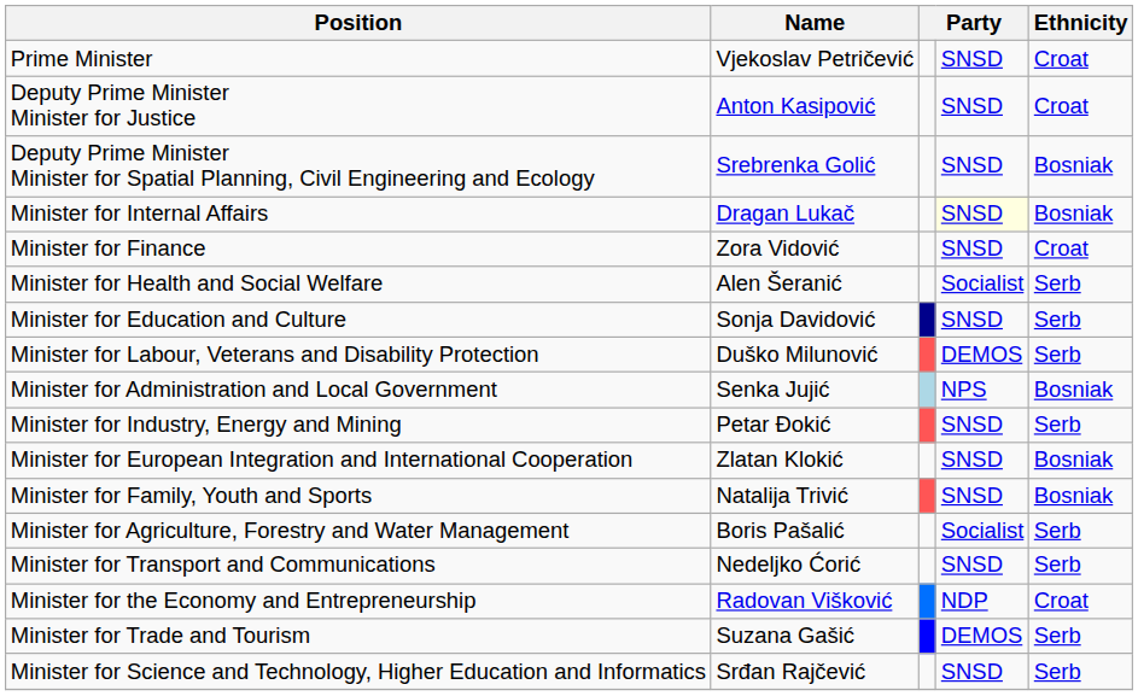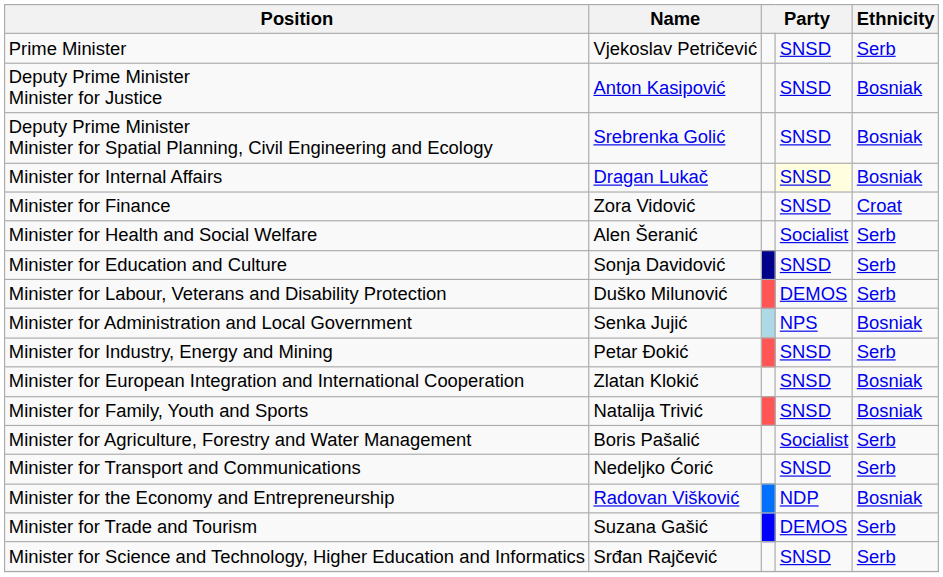Prime Minister | Ethnicity: Croat -> Serb
Deputy Prime Minister Minister for Justice | Ethnicity: Croat -> Bosniak
Minister for the Economy and Entrepreneurship | Ethnicity: Croat -> Bosniak
